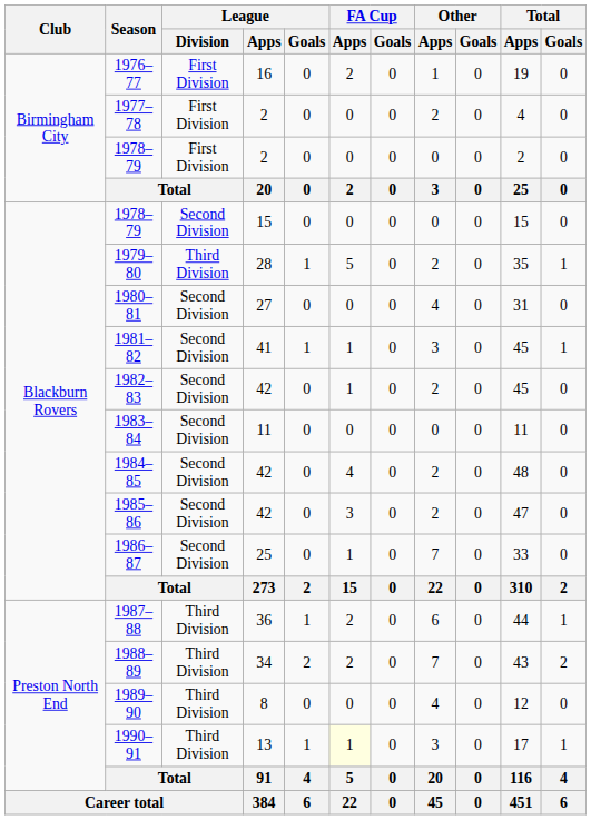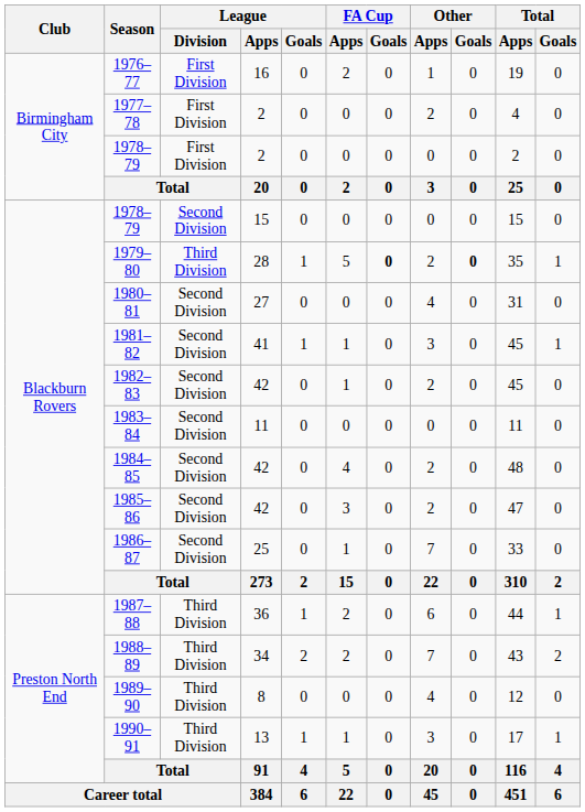1979–80 | FA Cup / Goals: normal -> bold
1979–80 | Other / Goals: normal -> bold
1990–91 | FA Cup / Apps: lightyellow background -> no background
